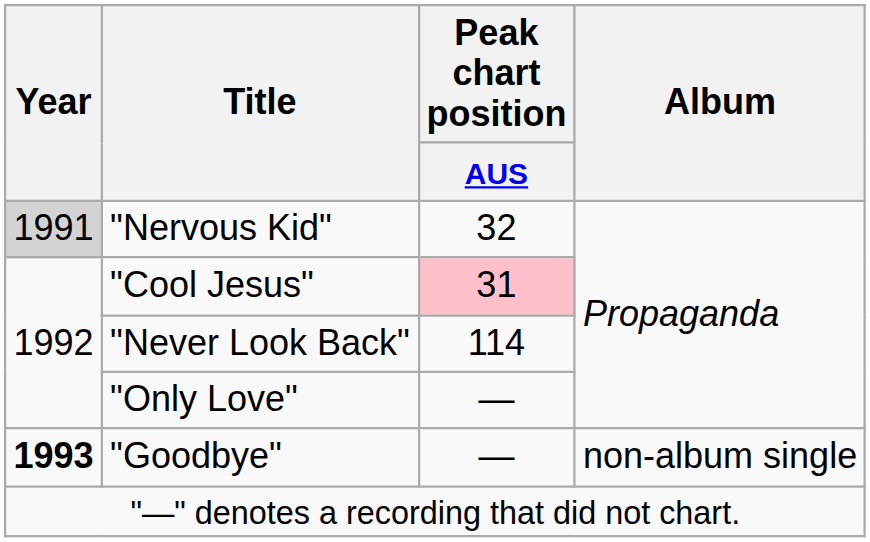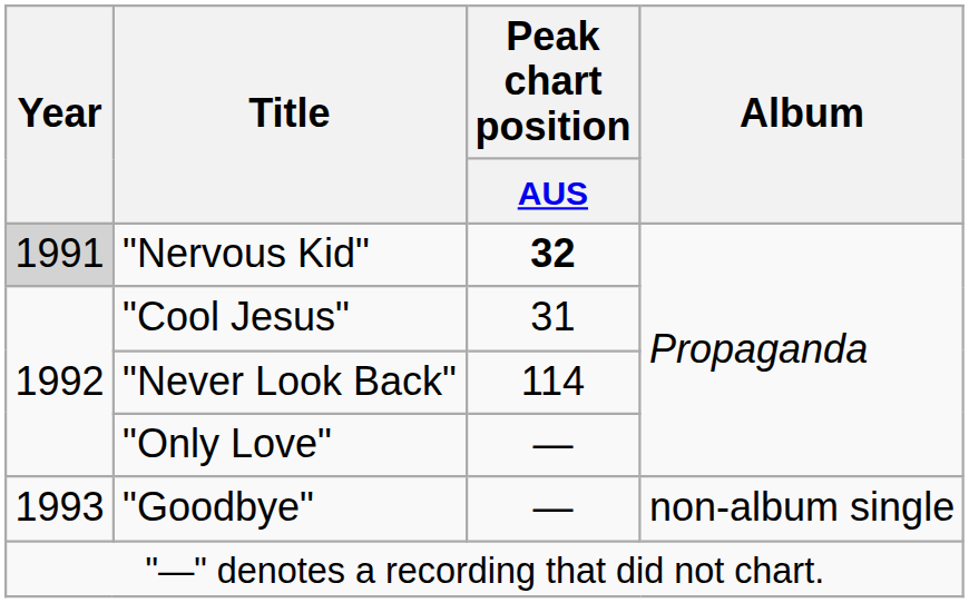"Nervous Kid" | Peak chart position / AUS: normal -> bold
"Cool Jesus" | Peak chart position / AUS: pink background -> no background
"Goodbye" | Year: bold -> normal
